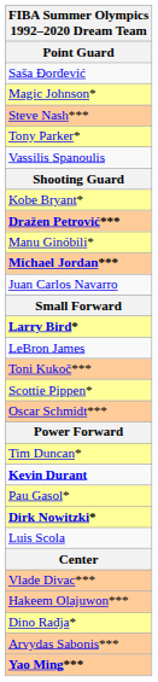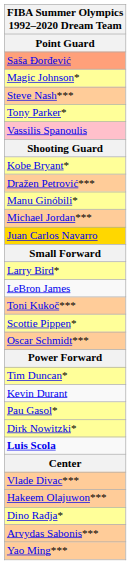Saša Đorđević | column 1: no background -> lightsalmon background
Vassilis Spanoulis | column 1: no background -> pink background
Dražen Petrović*** | column 1: bold -> normal
Michael Jordan*** | column 1: bold -> normal
Juan Carlos Navarro | column 1: no background -> gold background
Larry Bird* | column 1: bold -> normal
Kevin Durant | column 1: bold -> normal
Dirk Nowitzki* | column 1: bold -> normal
Luis Scola | column 1: normal -> bold
Yao Ming*** | column 1: bold -> normal
